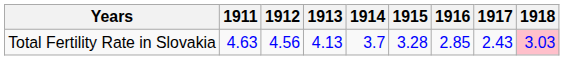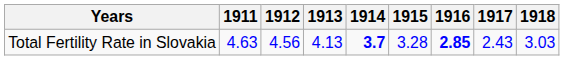row 2 | 1914: normal -> bold
row 2 | 1916: normal -> bold
row 2 | 1918: pink background -> no background
